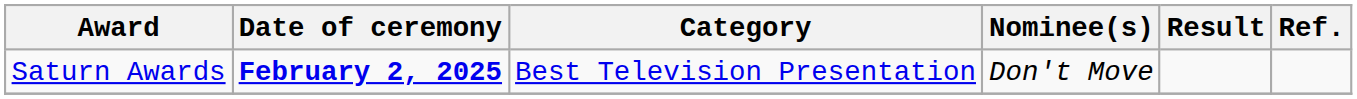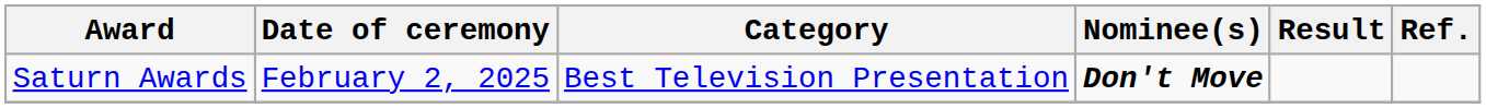Saturn Awards | Date of ceremony: bold -> normal
Saturn Awards | Nominee(s): normal -> bold
